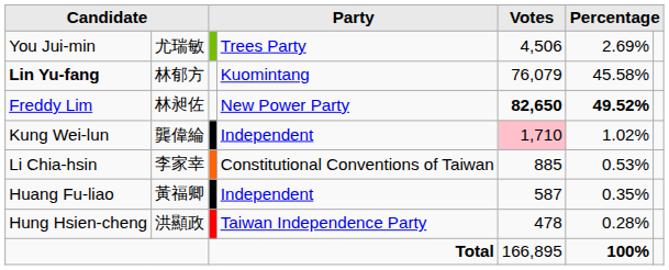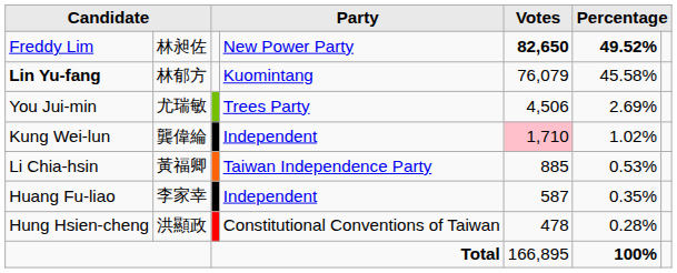rows swapped: Freddy Lim <-> You Jui-min
Li Chia-hsin | column 2: 李家幸 -> 黃福卿
Li Chia-hsin | column 4: Constitutional Conventions of Taiwan -> Taiwan Independence Party
Huang Fu-liao | column 2: 黃福卿 -> 李家幸
Hung Hsien-cheng | column 4: Taiwan Independence Party -> Constitutional Conventions of Taiwan
